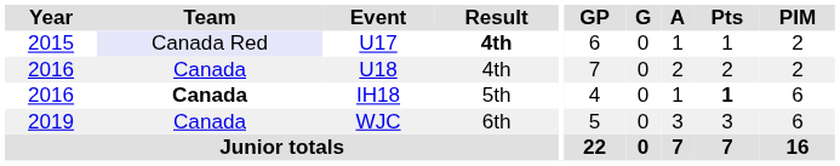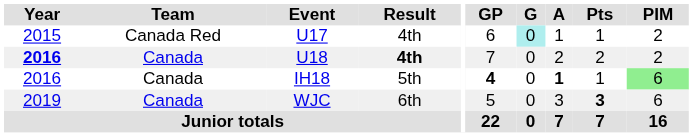U17 | Team: lavender background -> no background
U17 | Result: bold -> normal
U17 | G: no background -> paleturquoise background
U18 | Year: normal -> bold
U18 | Result: normal -> bold
IH18 | Team: bold -> normal
IH18 | GP: normal -> bold
IH18 | A: normal -> bold
IH18 | Pts: bold -> normal
IH18 | PIM: no background -> lightgreen background
WJC | Pts: normal -> bold
